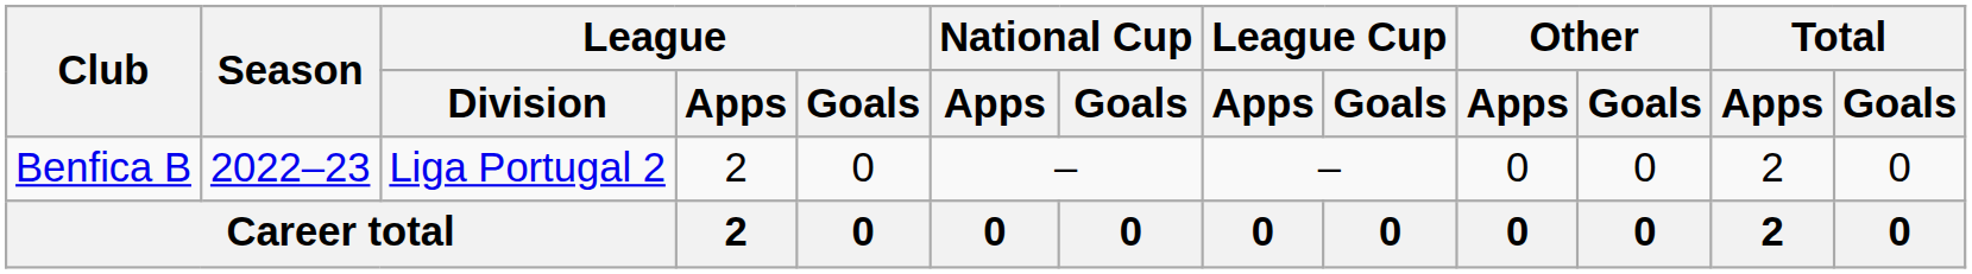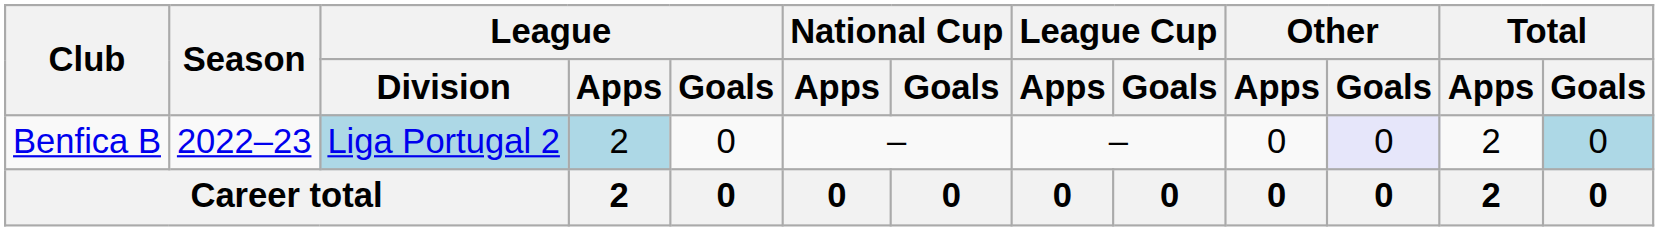Benfica B | League / Division: no background -> lightblue background
Benfica B | League / Apps: no background -> lightblue background
Benfica B | Other / Goals: no background -> lavender background
Benfica B | Total / Goals: no background -> lightblue background
